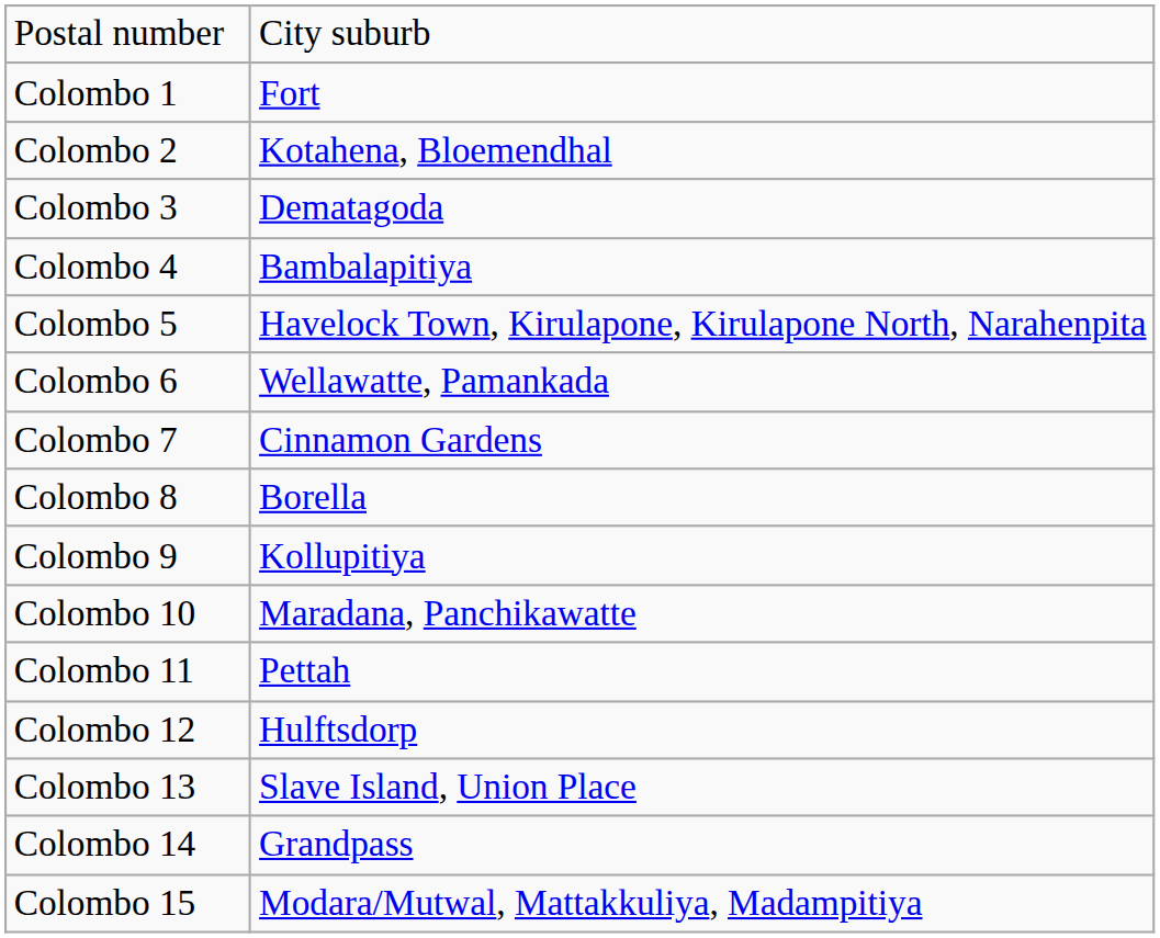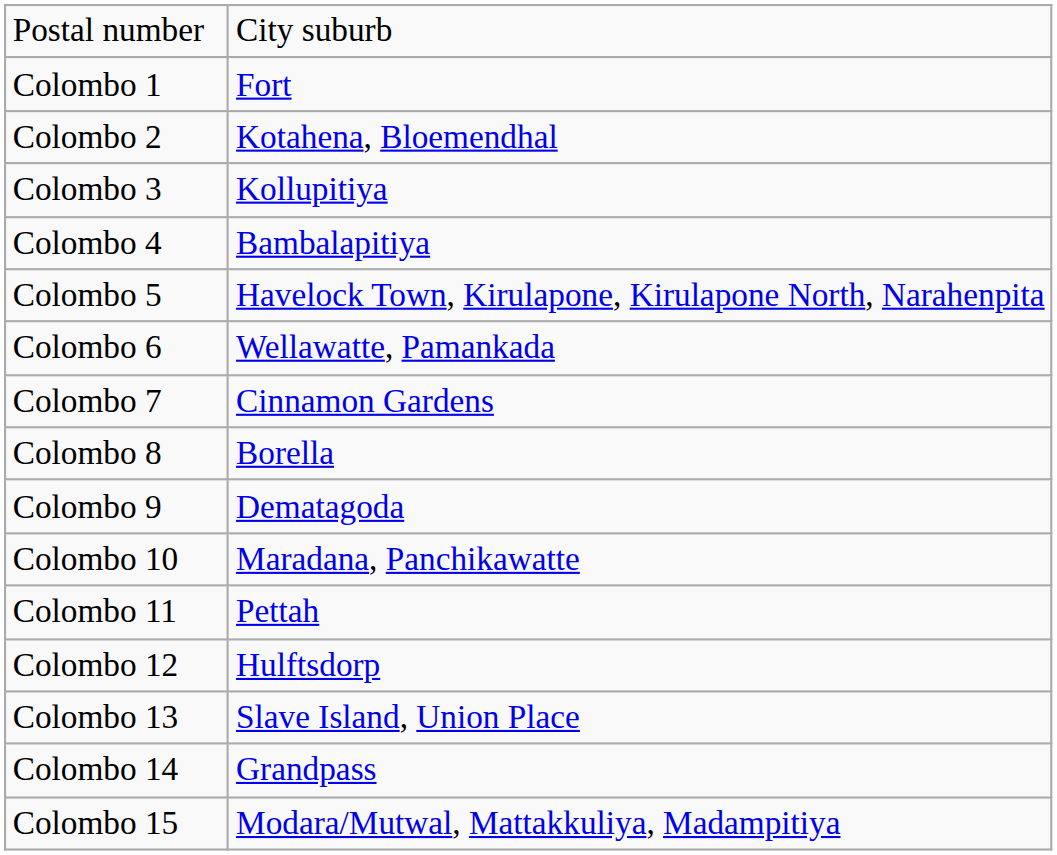Colombo 3 | column 2: Dematagoda -> Kollupitiya
Colombo 9 | column 2: Kollupitiya -> Dematagoda
